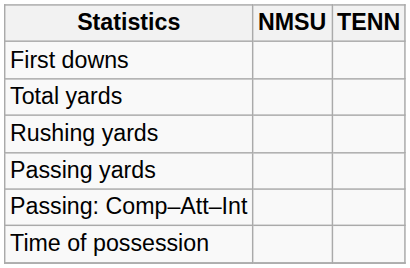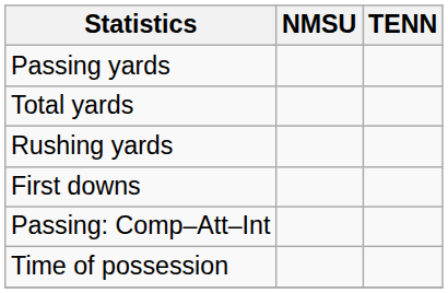rows swapped: First downs <-> Passing yards
